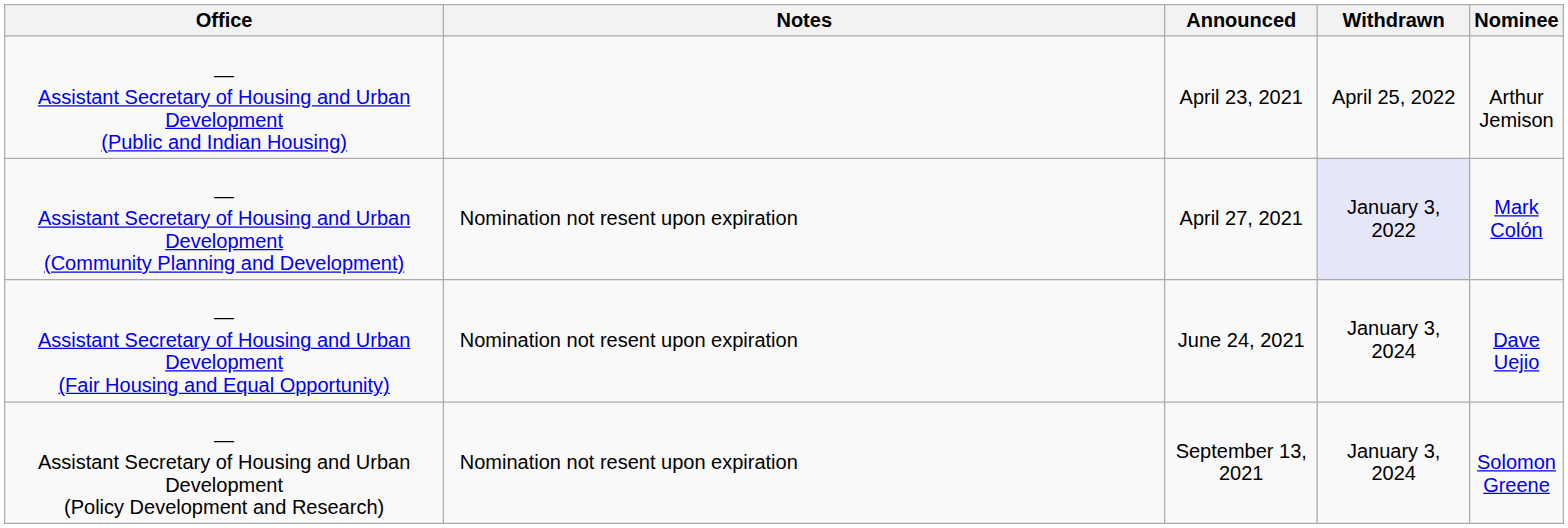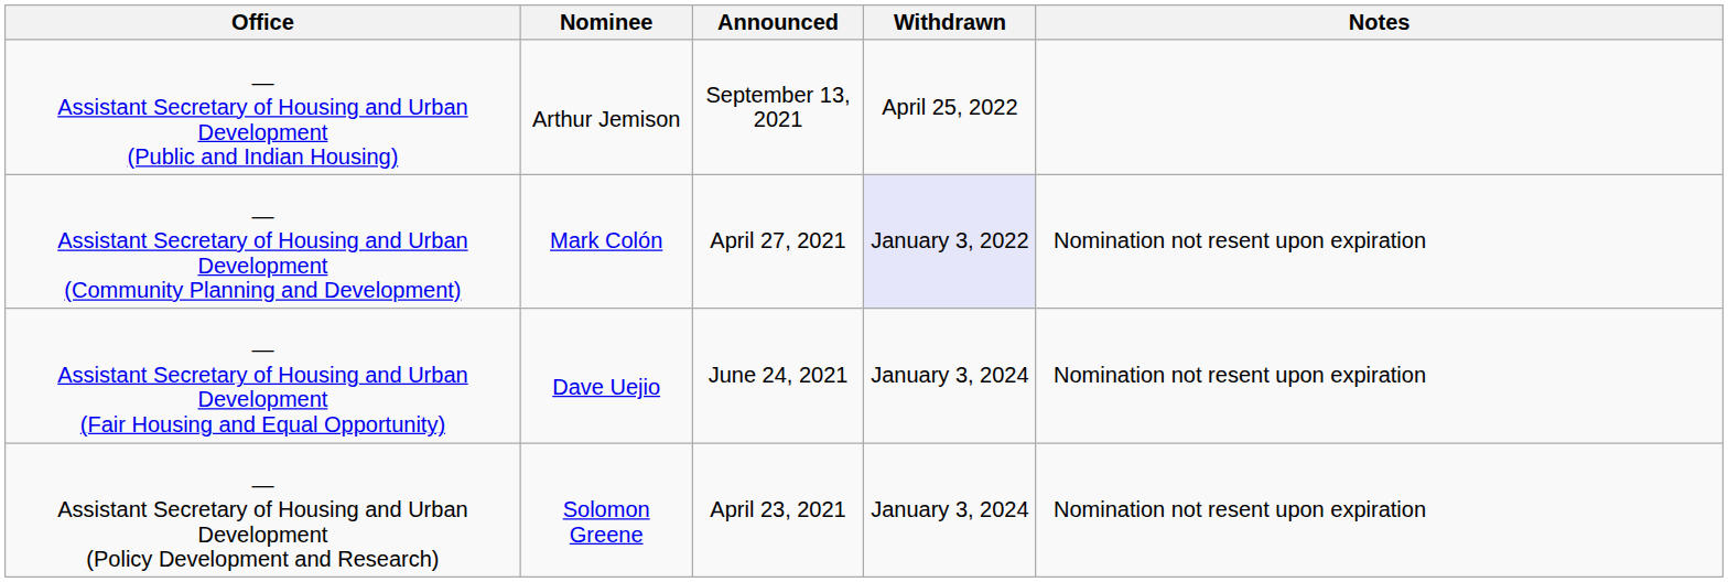columns swapped: Nominee <-> Notes
row 2 | Announced: April 23, 2021 -> September 13, 2021
row 5 | Announced: September 13, 2021 -> April 23, 2021
